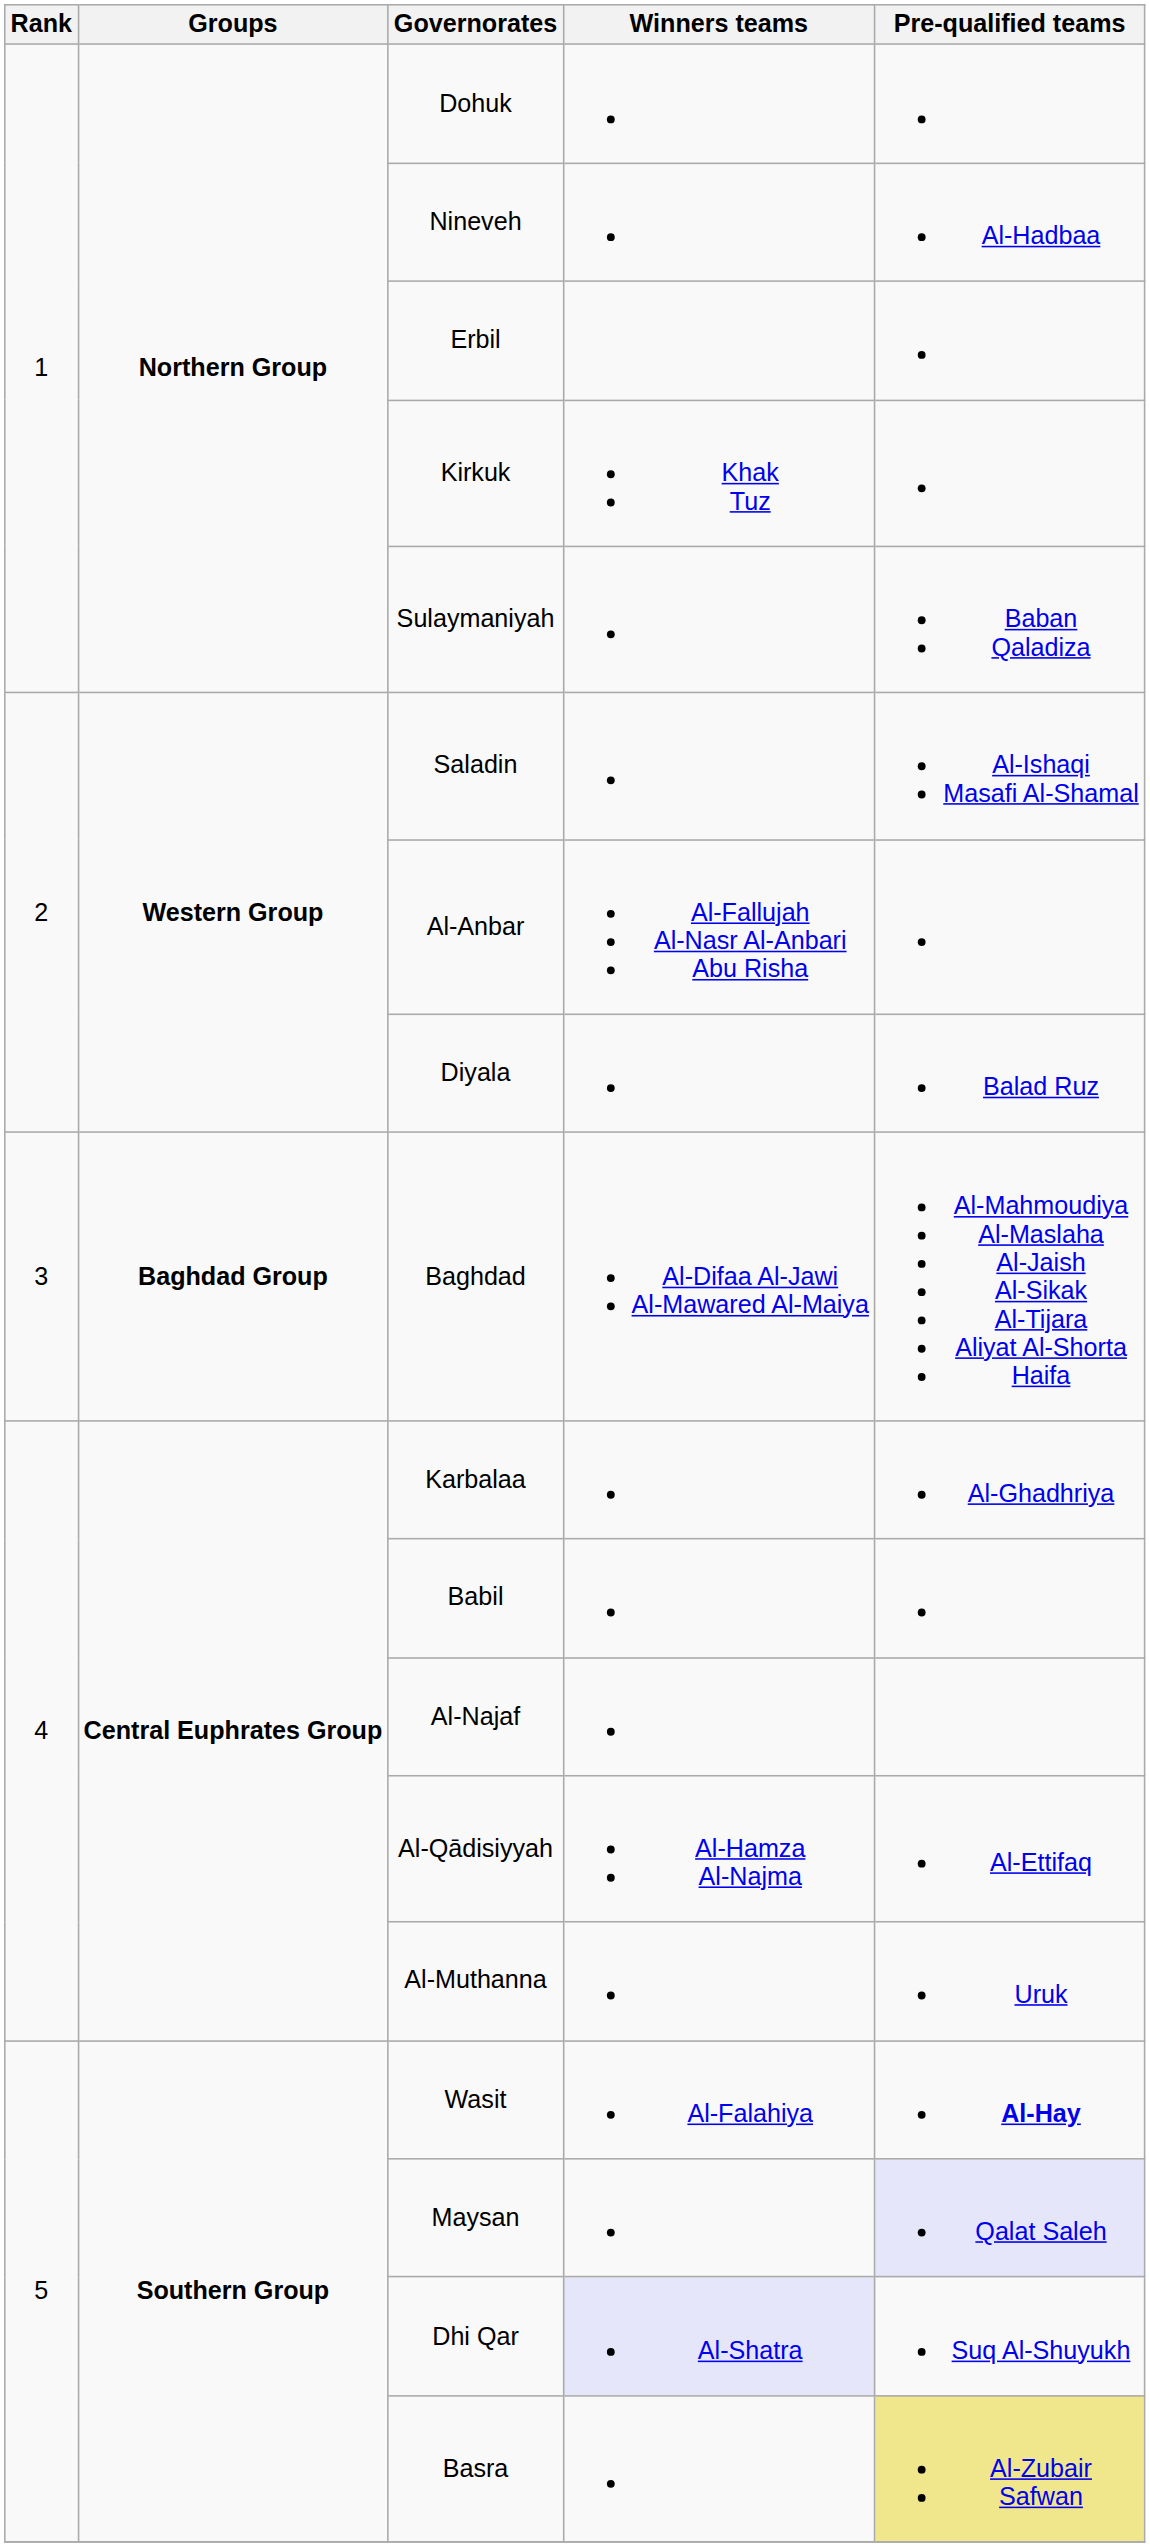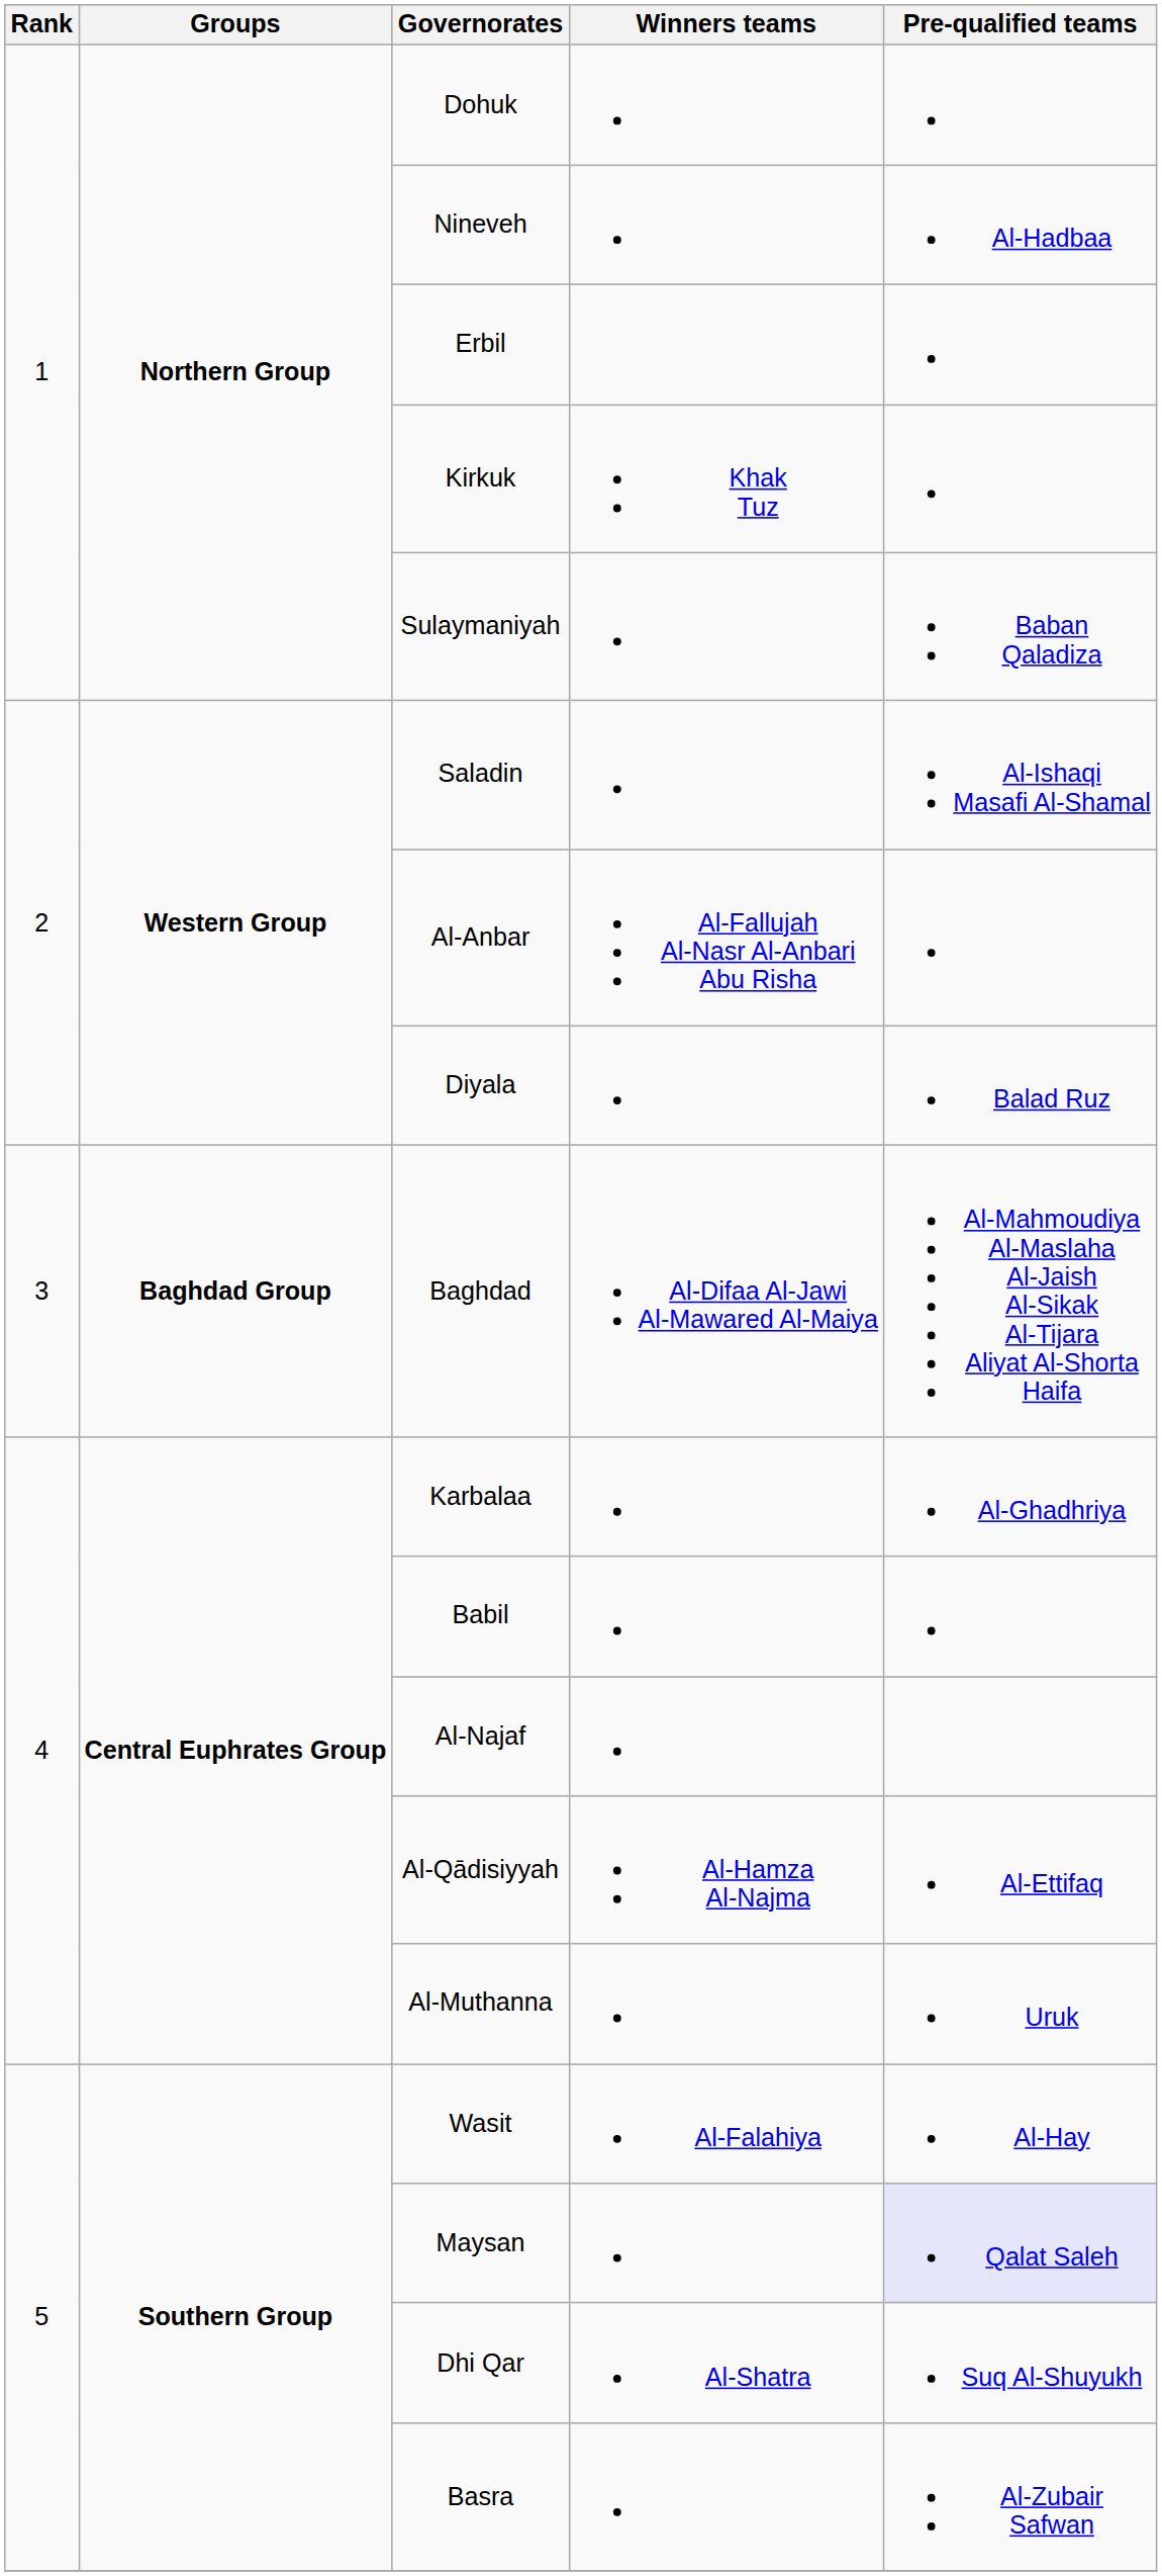Wasit | Pre-qualified teams: bold -> normal
Dhi Qar | Winners teams: lavender background -> no background
Basra | Pre-qualified teams: khaki background -> no background
